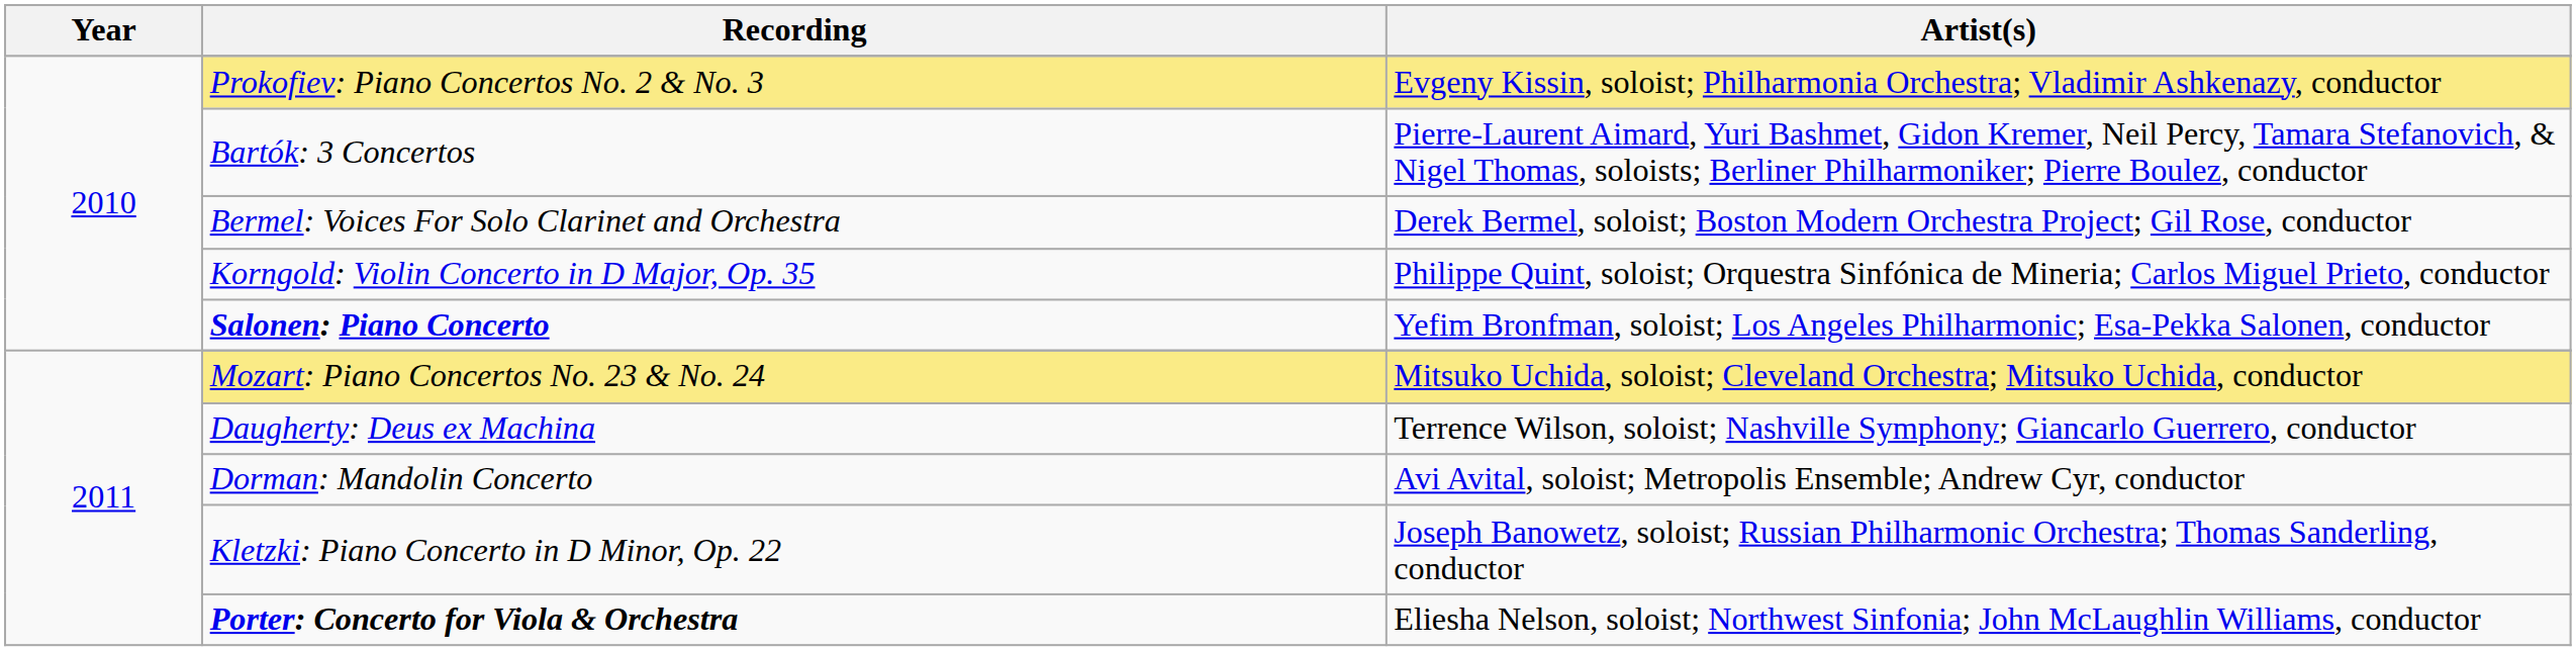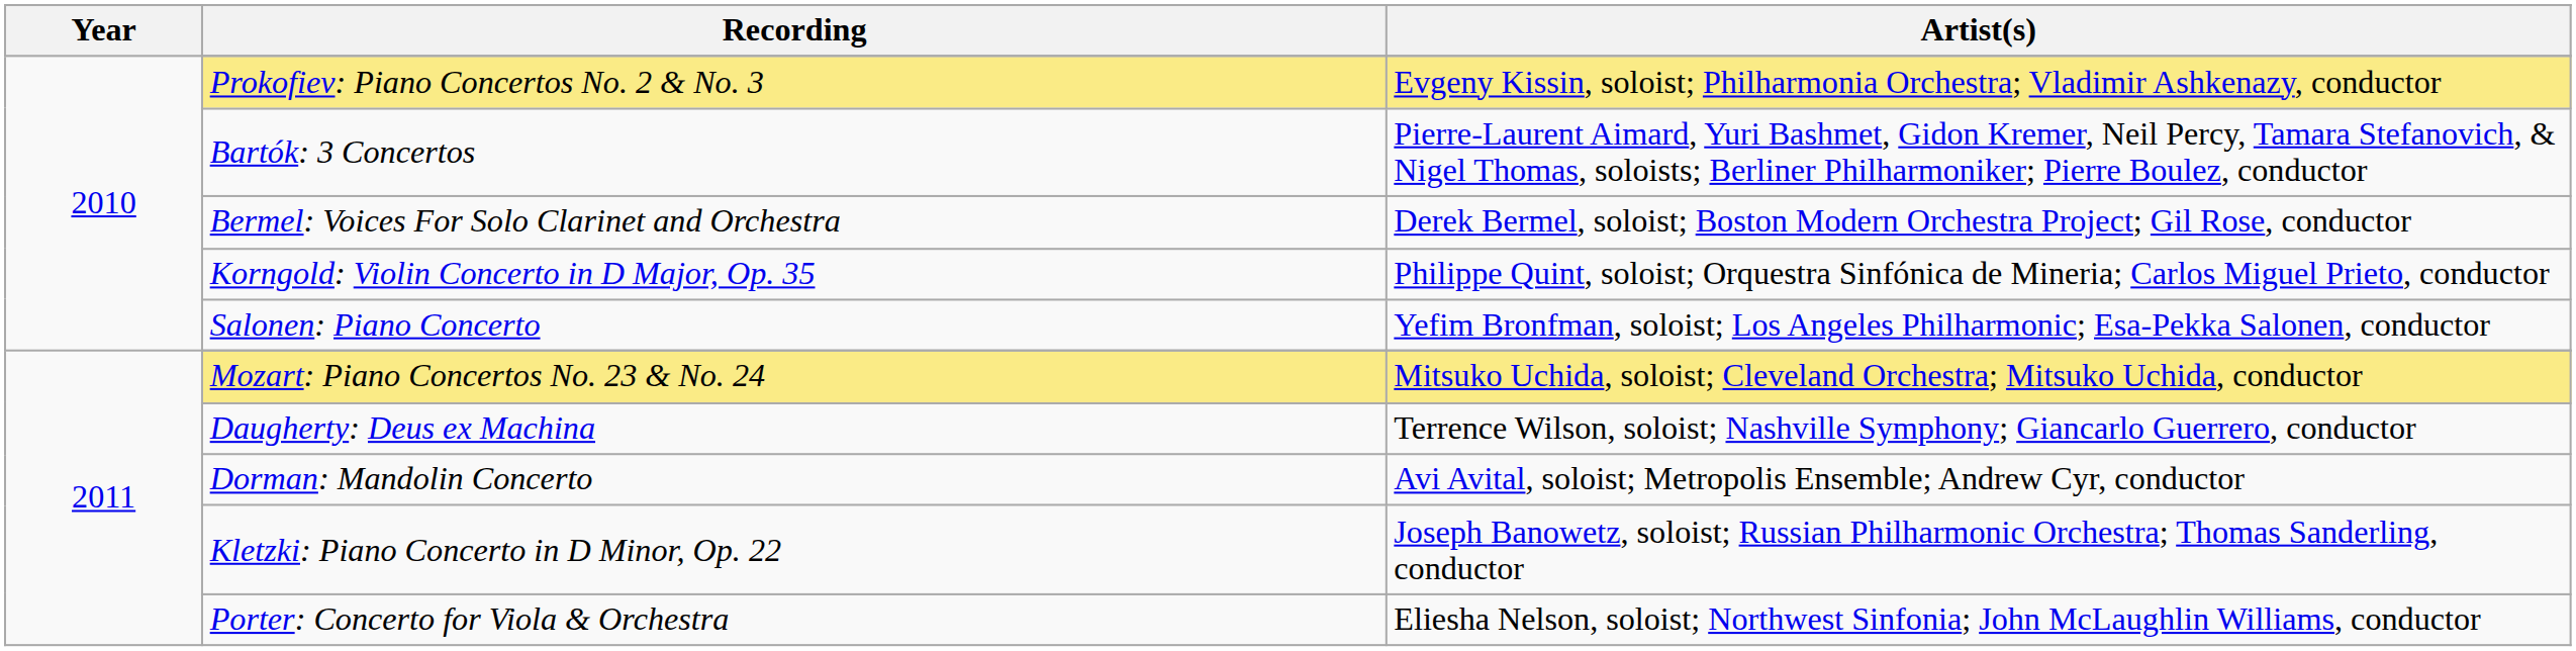Salonen: Piano Concerto | Recording: bold -> normal
Porter: Concerto for Viola & Orchestra | Recording: bold -> normal
